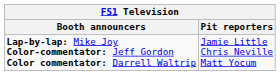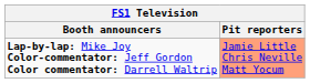row 3 | Pit reporters: no background -> lightsalmon background
